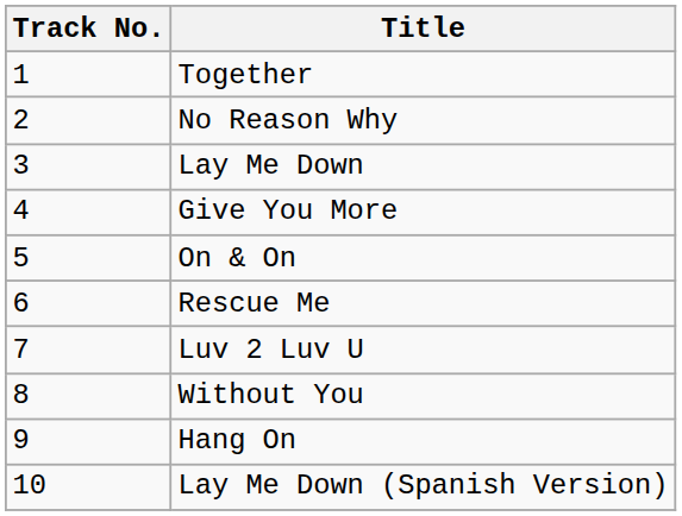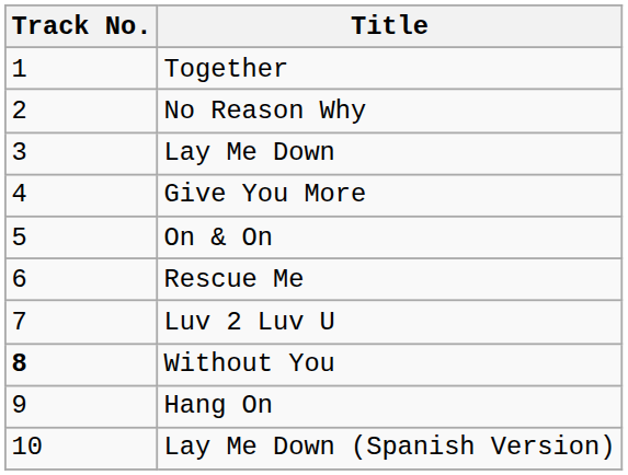Without You | Track No.: normal -> bold
